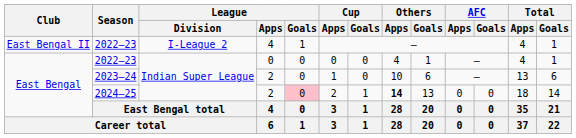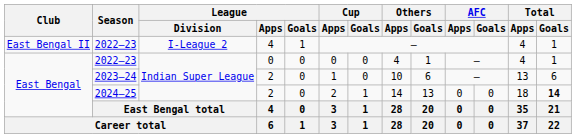2024–25 | League / Goals: pink background -> no background
2024–25 | Others / Apps: bold -> normal
2024–25 | Total / Goals: normal -> bold
